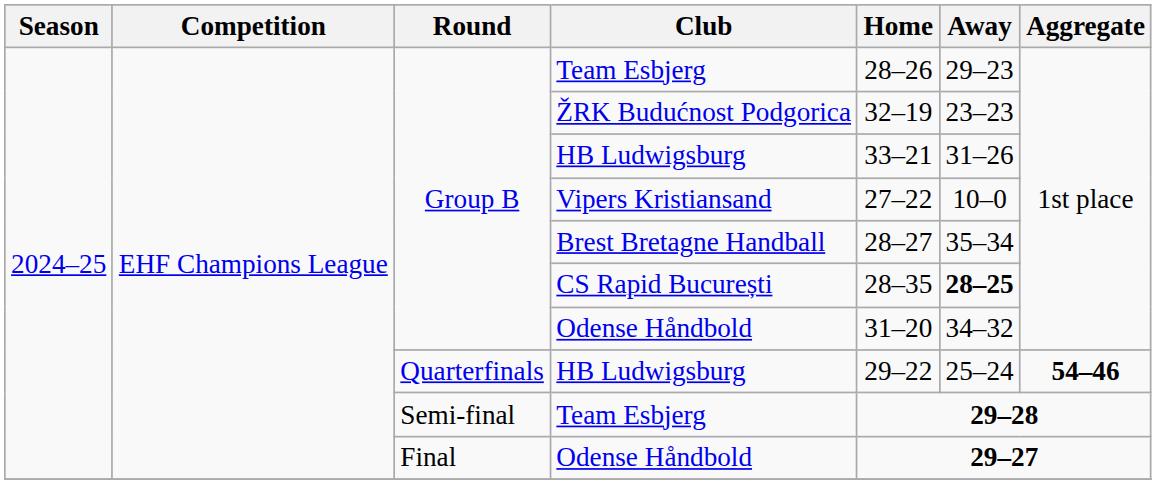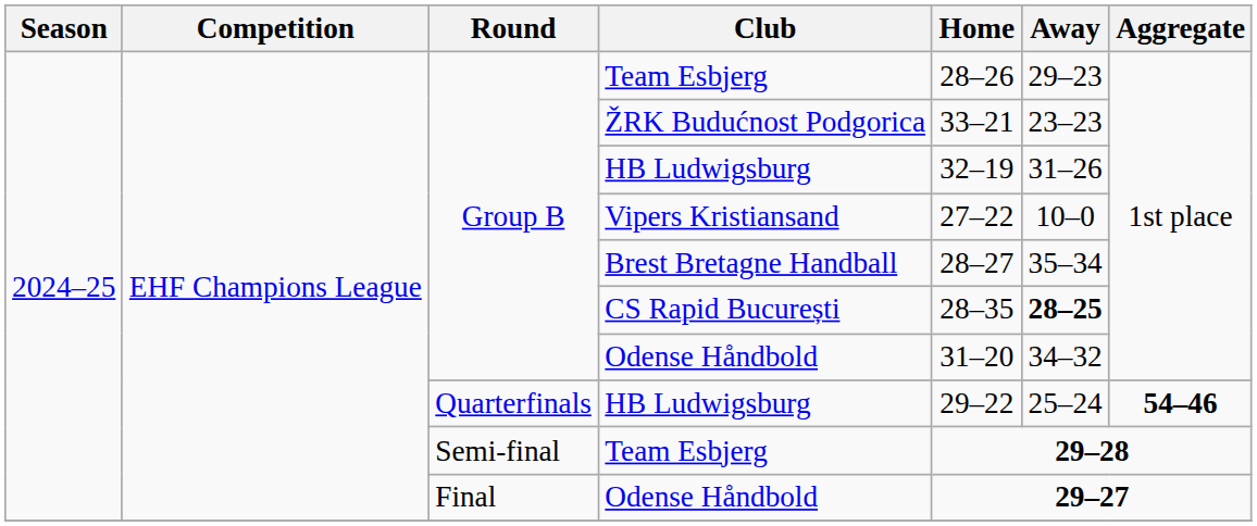ŽRK Budućnost Podgorica | Home: 32–19 -> 33–21
Group B / HB Ludwigsburg | Home: 33–21 -> 32–19
